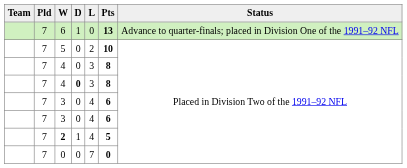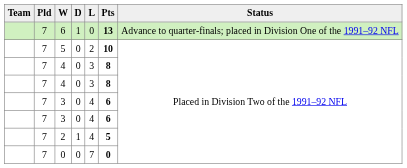row 5 | D: bold -> normal
row 8 | W: bold -> normal
